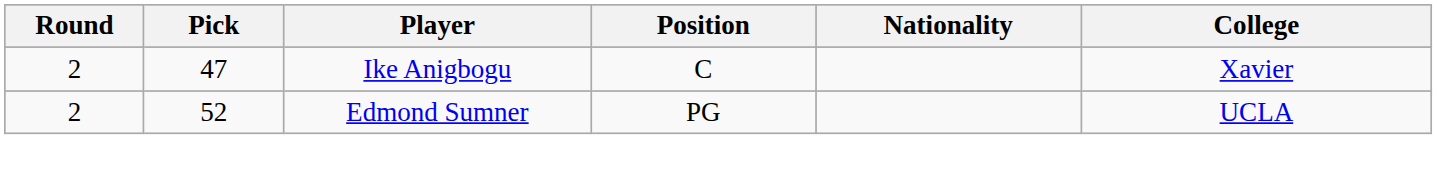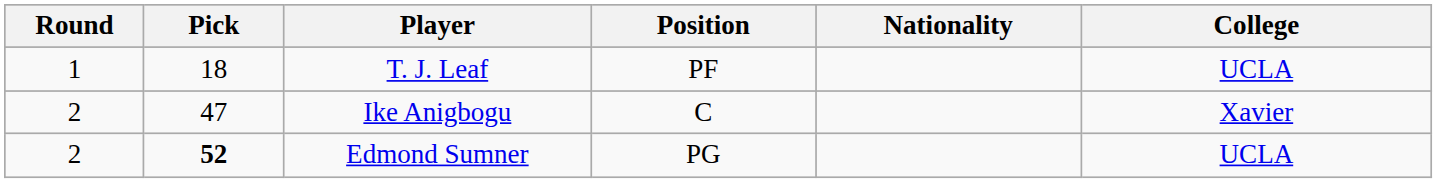+ row: 1 | 18 | T. J. Leaf | PF | UCLA
Edmond Sumner | Pick: normal -> bold
